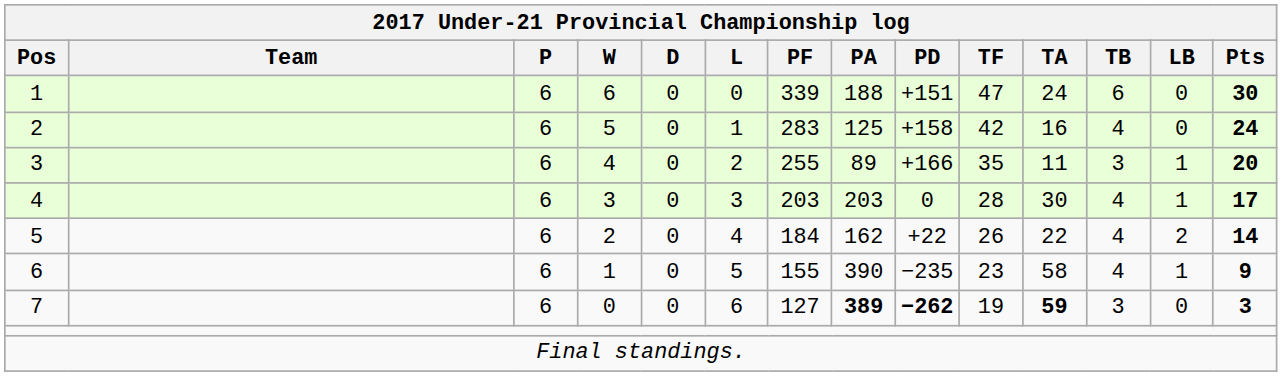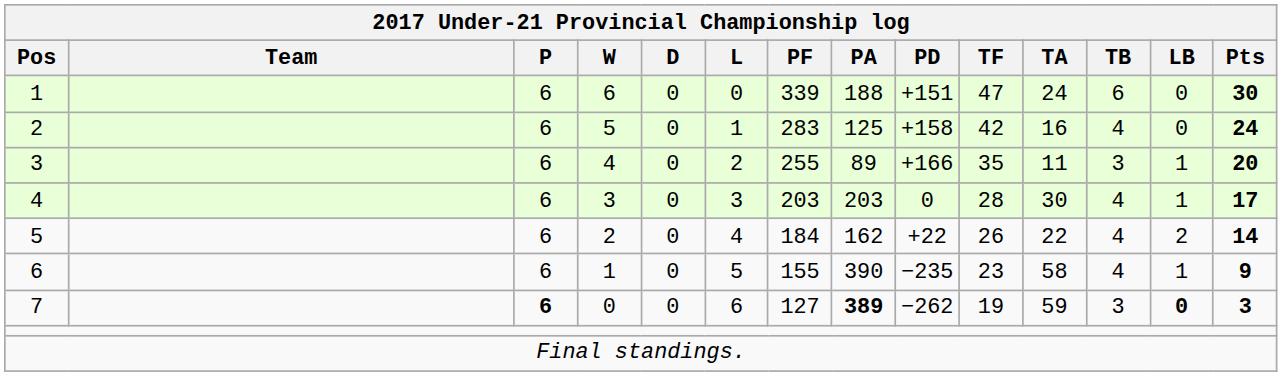7 | P: normal -> bold
7 | PD: bold -> normal
7 | TA: bold -> normal
7 | LB: normal -> bold
